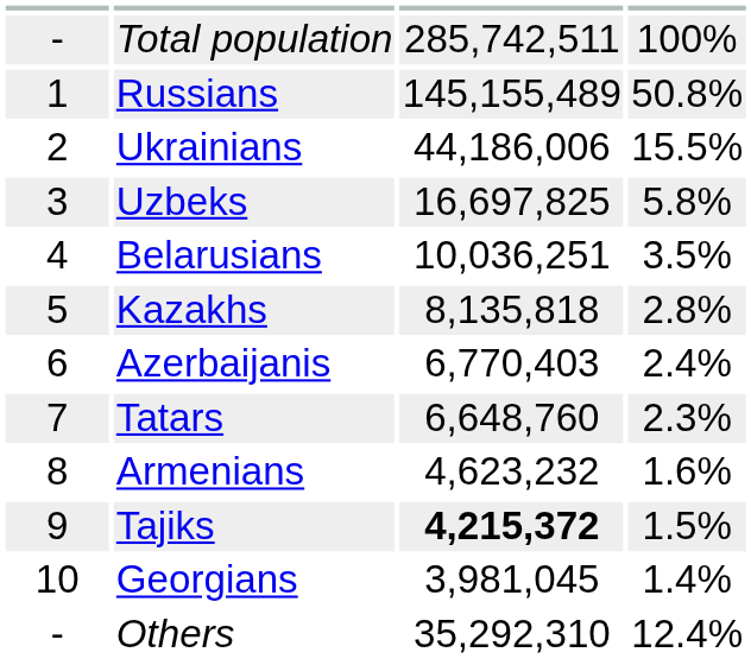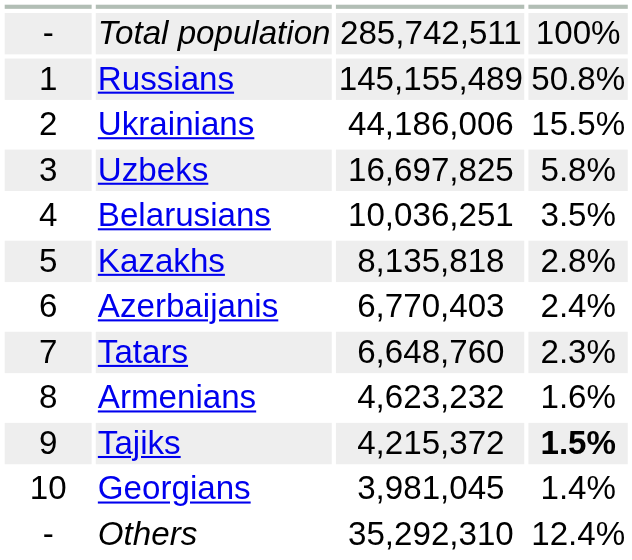Tajiks | column 3: bold -> normal
Tajiks | column 4: normal -> bold
